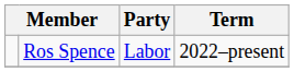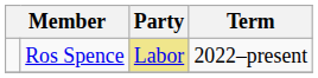Ros Spence | Party: no background -> khaki background
